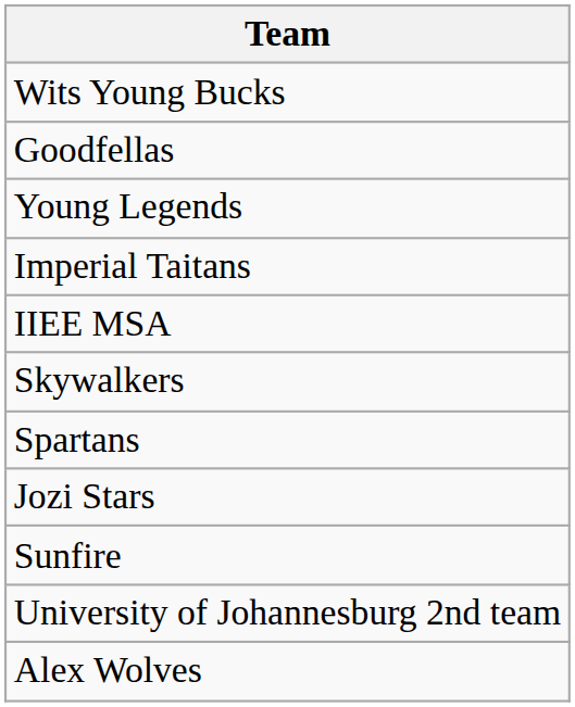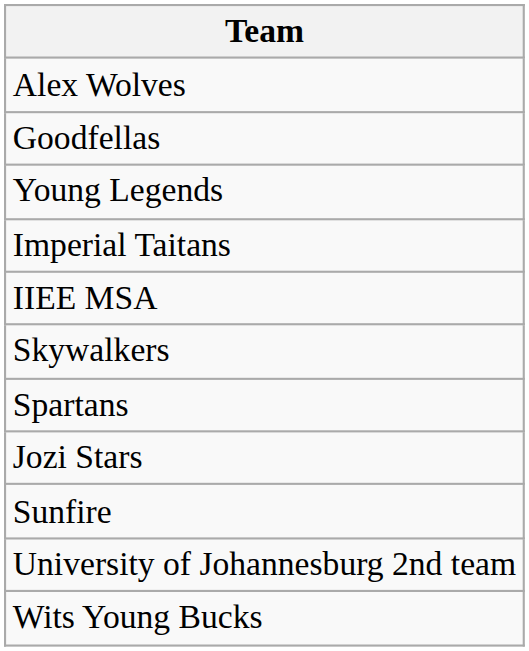row 2 | column 1: Wits Young Bucks -> Alex Wolves
row 12 | column 1: Alex Wolves -> Wits Young Bucks
